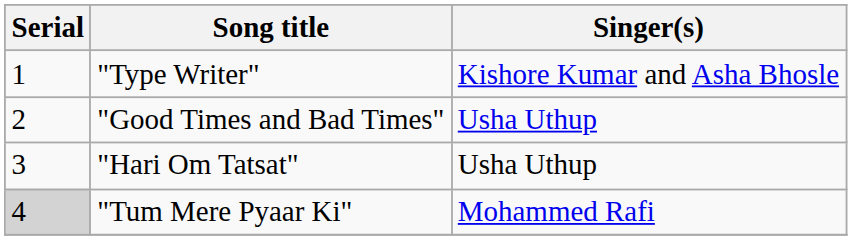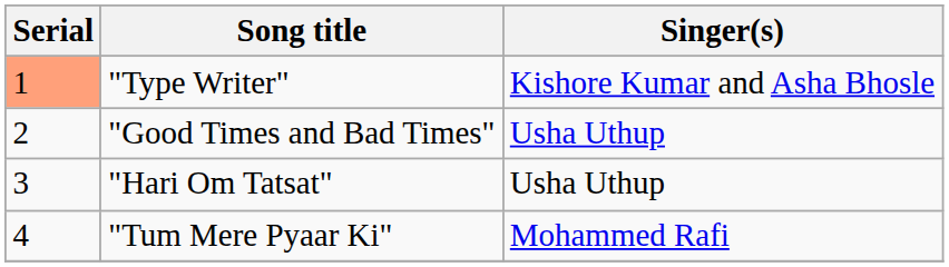"Type Writer" | Serial: no background -> lightsalmon background
"Tum Mere Pyaar Ki" | Serial: lightgrey background -> no background
